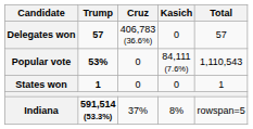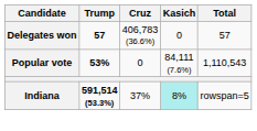- row: States won | 1 | 0 | 0 | 1
Indiana | Kasich: no background -> paleturquoise background
